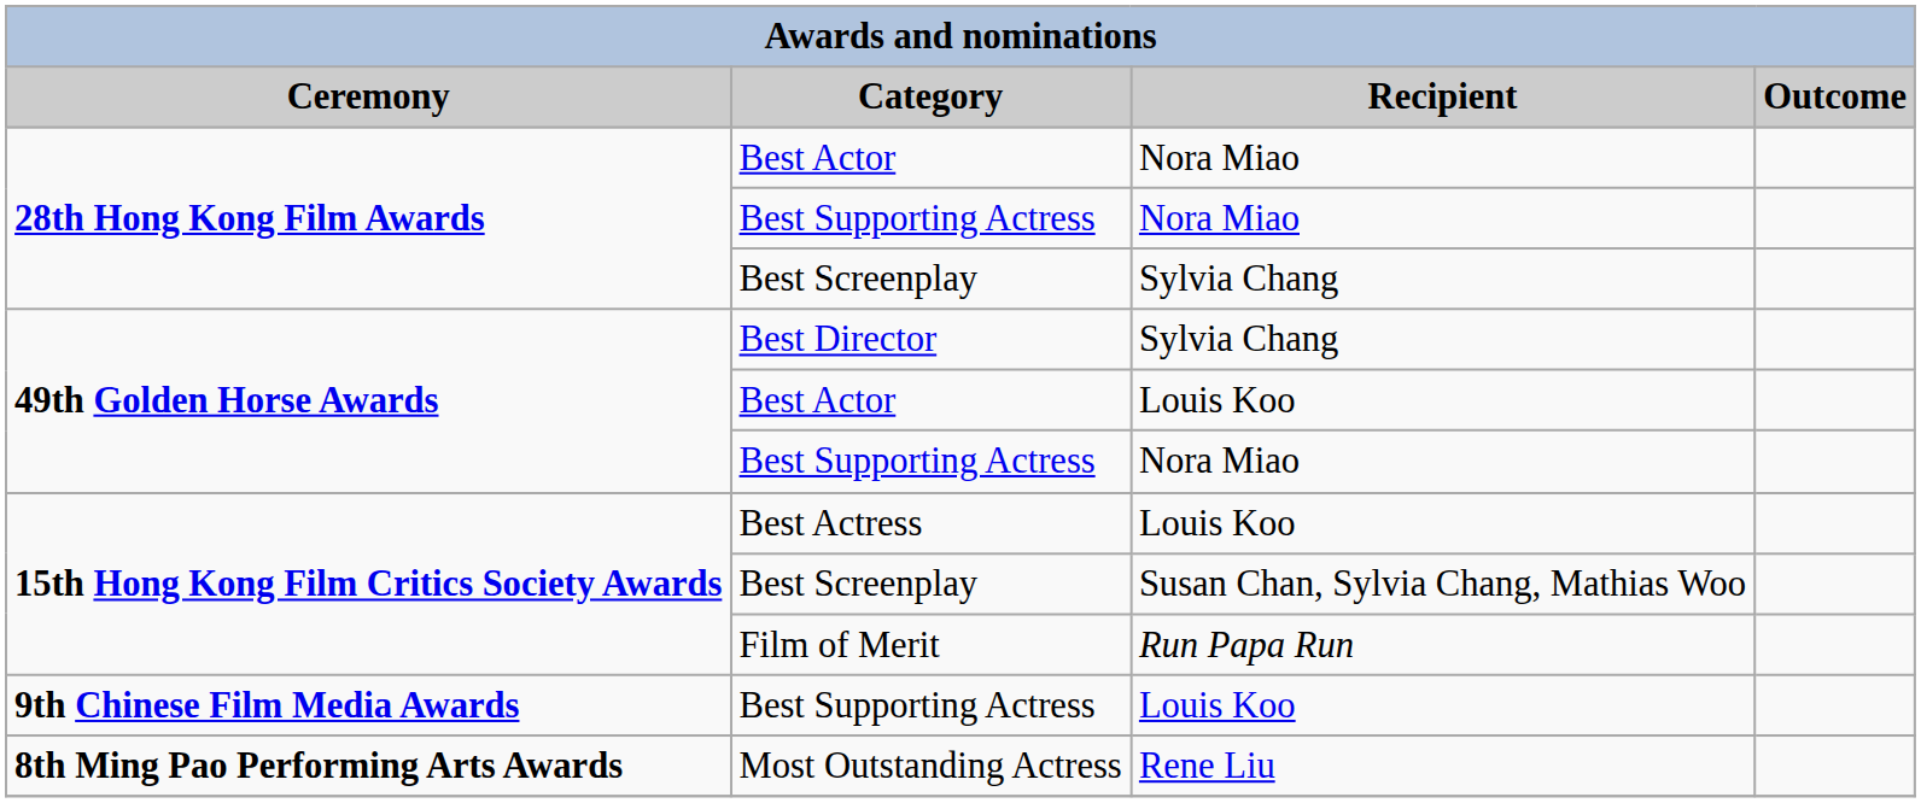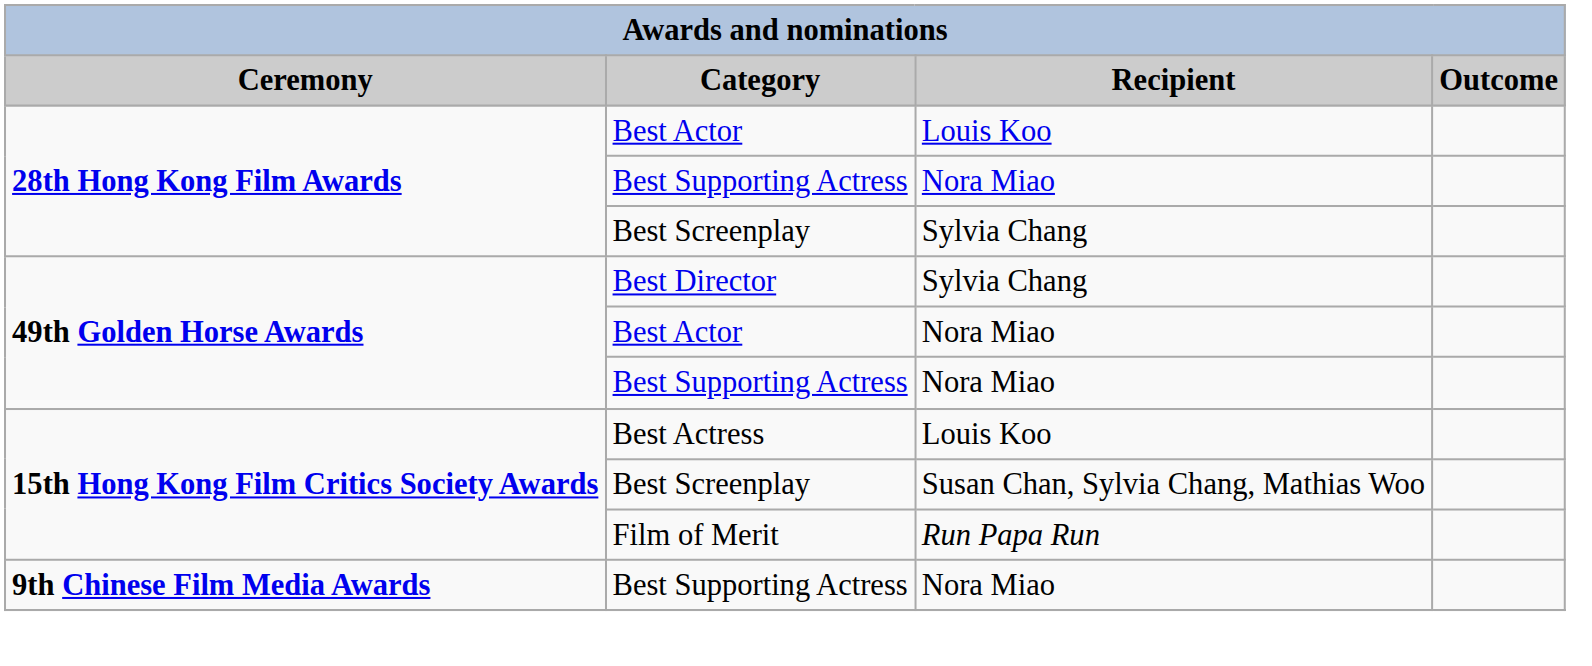28th Hong Kong Film Awards / Best Actor | Recipient: Nora Miao -> Louis Koo
49th Golden Horse Awards / Best Actor | Recipient: Louis Koo -> Nora Miao
9th Chinese Film Media Awards / Best Supporting Actress | Recipient: Louis Koo -> Nora Miao
- row: 8th Ming Pao Performing Arts Awards | Most Outstanding Actress | Rene Liu
